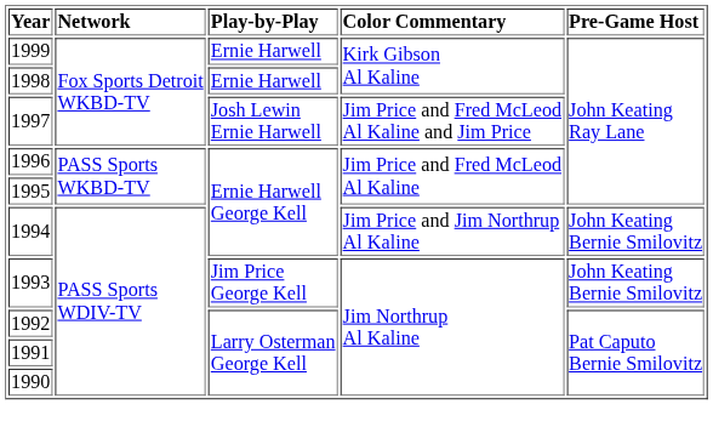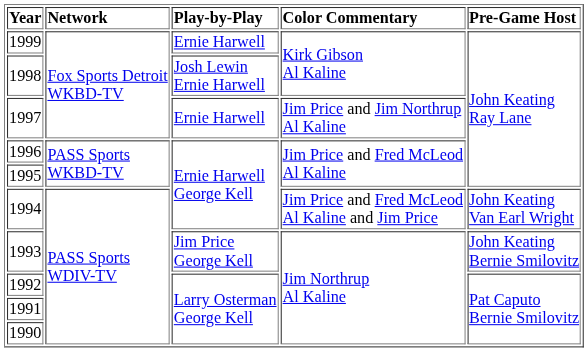1998 | Play-by-Play: Ernie Harwell -> Josh Lewin Ernie Harwell
1997 | Play-by-Play: Josh Lewin Ernie Harwell -> Ernie Harwell
1997 | Color Commentary: Jim Price and Fred McLeod Al Kaline and Jim Price -> Jim Price and Jim Northrup Al Kaline
1994 | Color Commentary: Jim Price and Jim Northrup Al Kaline -> Jim Price and Fred McLeod Al Kaline and Jim Price
1994 | Pre-Game Host: John Keating Bernie Smilovitz -> John Keating Van Earl Wright
